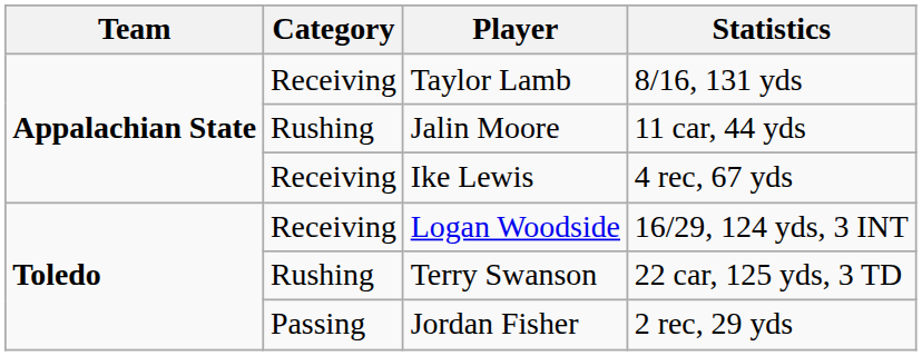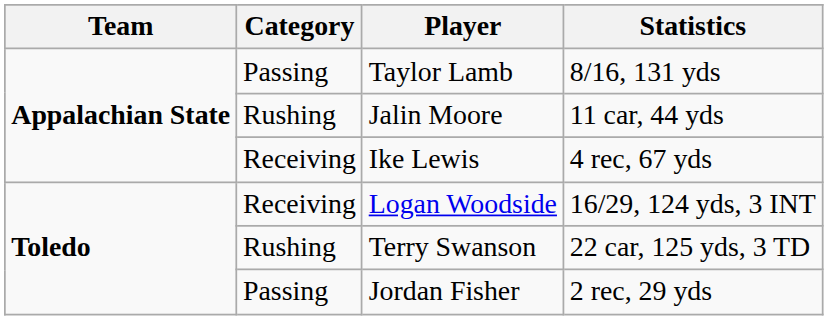Taylor Lamb | Category: Receiving -> Passing
